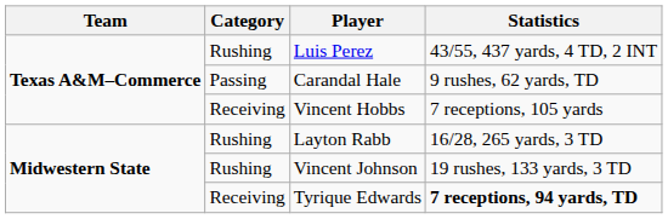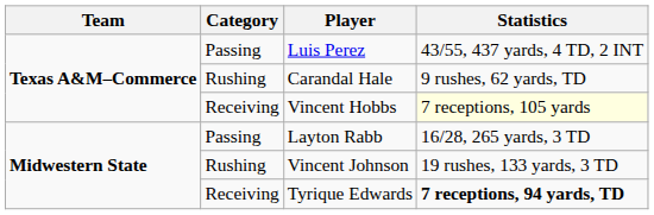Luis Perez | Category: Rushing -> Passing
Carandal Hale | Category: Passing -> Rushing
Vincent Hobbs | Statistics: no background -> lightyellow background
Layton Rabb | Category: Rushing -> Passing
